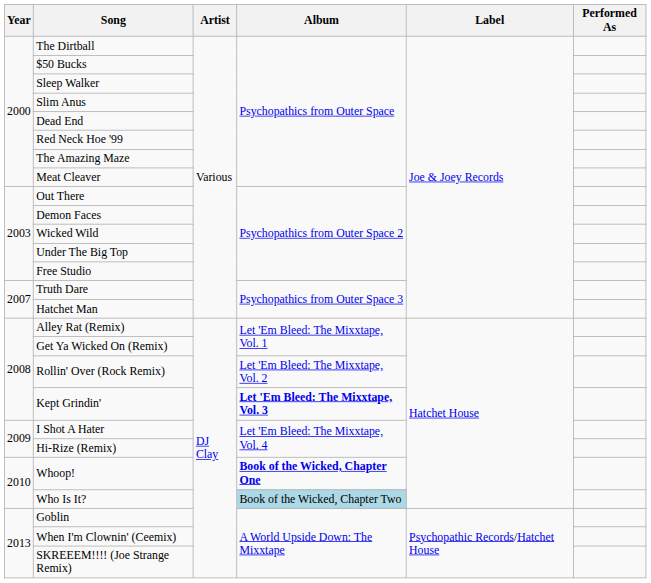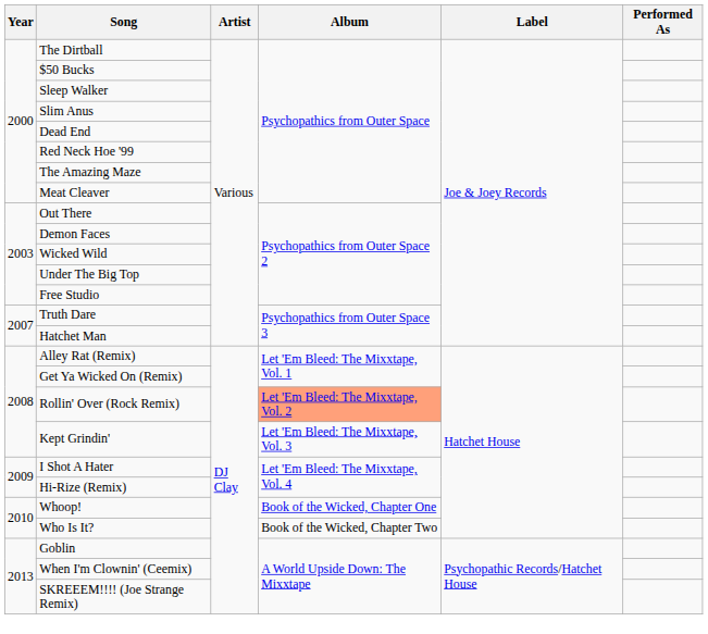Rollin' Over (Rock Remix) | Album: no background -> lightsalmon background
Kept Grindin' | Album: bold -> normal
Whoop! | Album: bold -> normal
Who Is It? | Album: lightblue background -> no background
